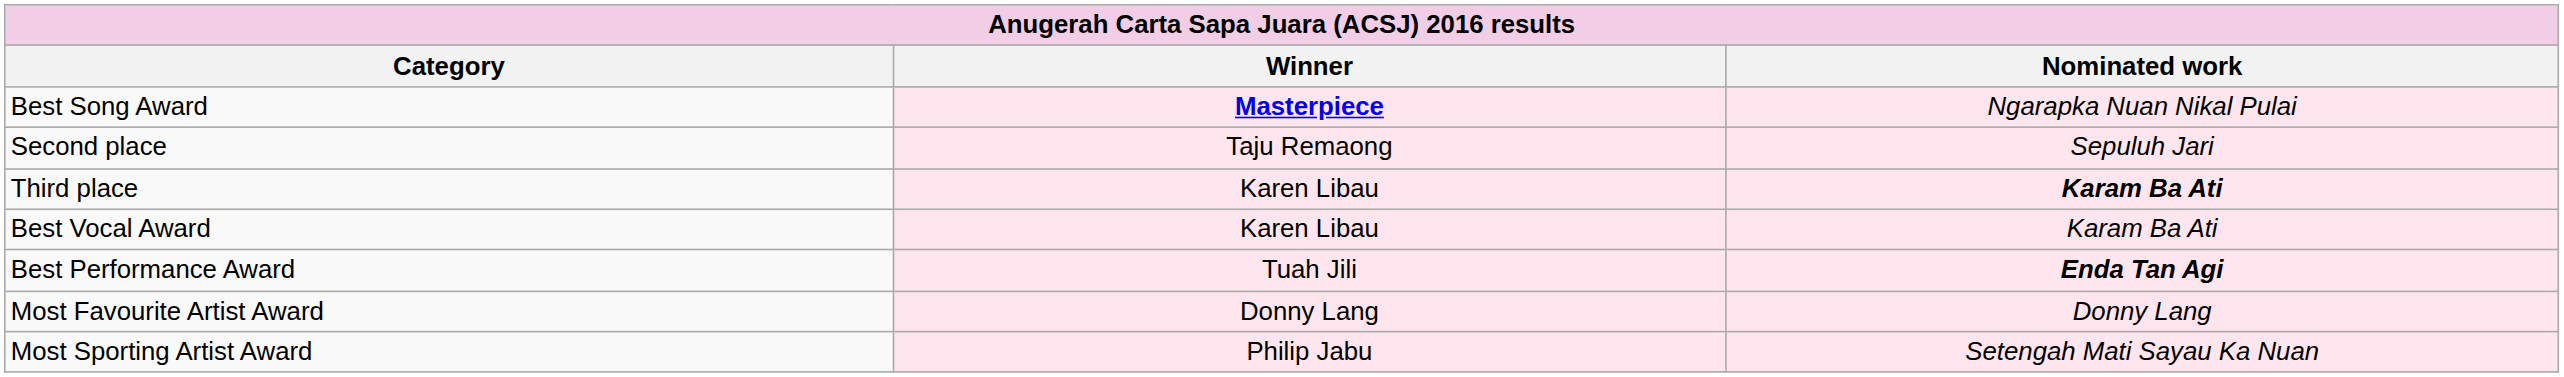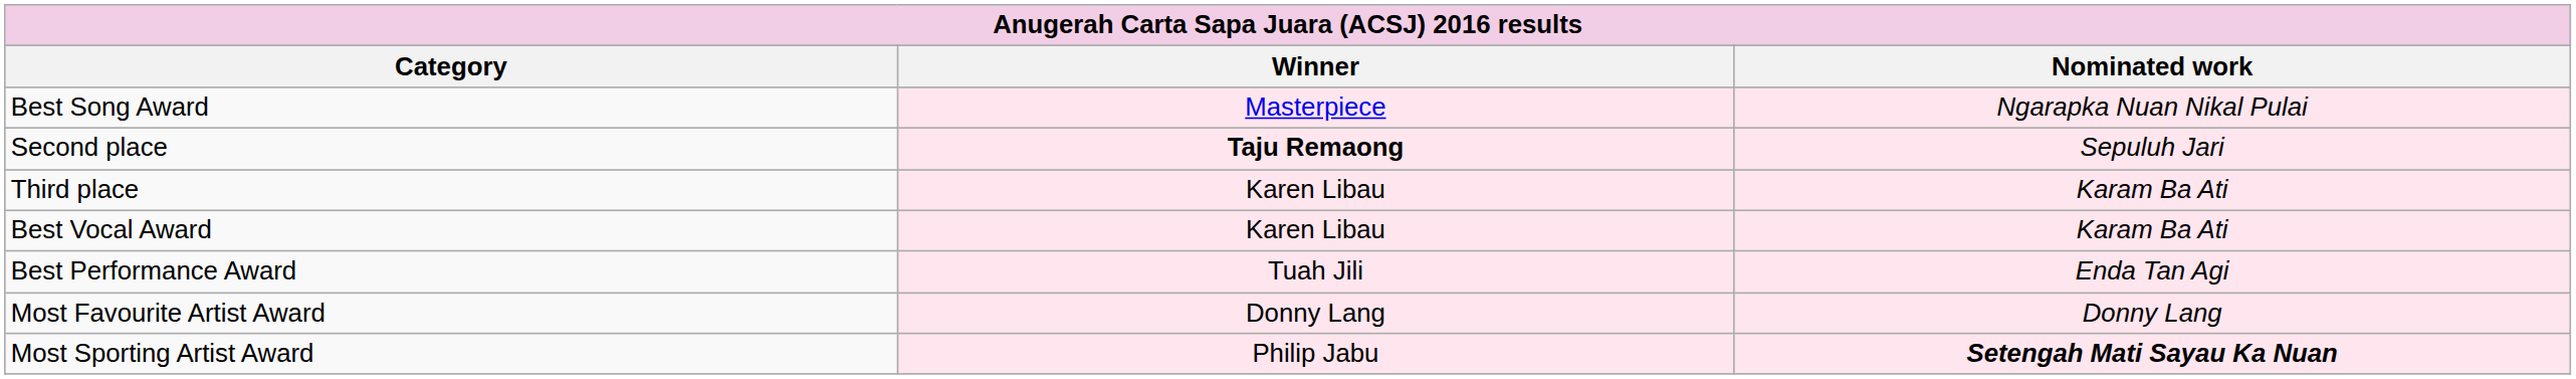Best Song Award | Winner: bold -> normal
Second place | Winner: normal -> bold
Third place | Nominated work: bold -> normal
Best Performance Award | Nominated work: bold -> normal
Most Sporting Artist Award | Nominated work: normal -> bold
